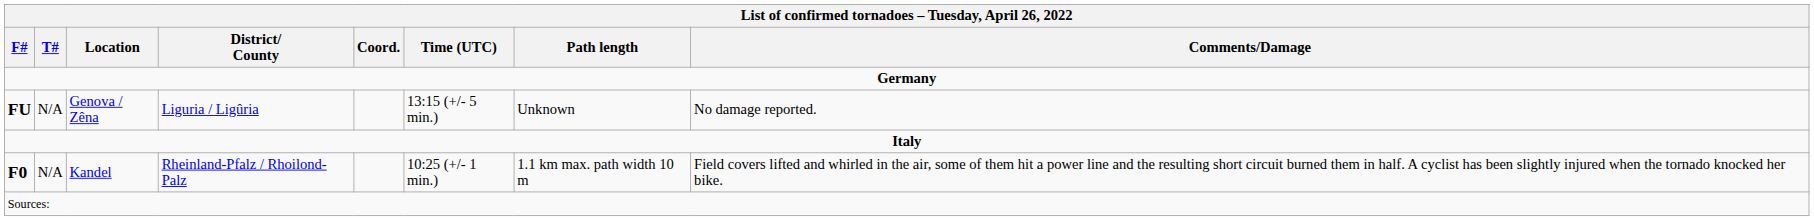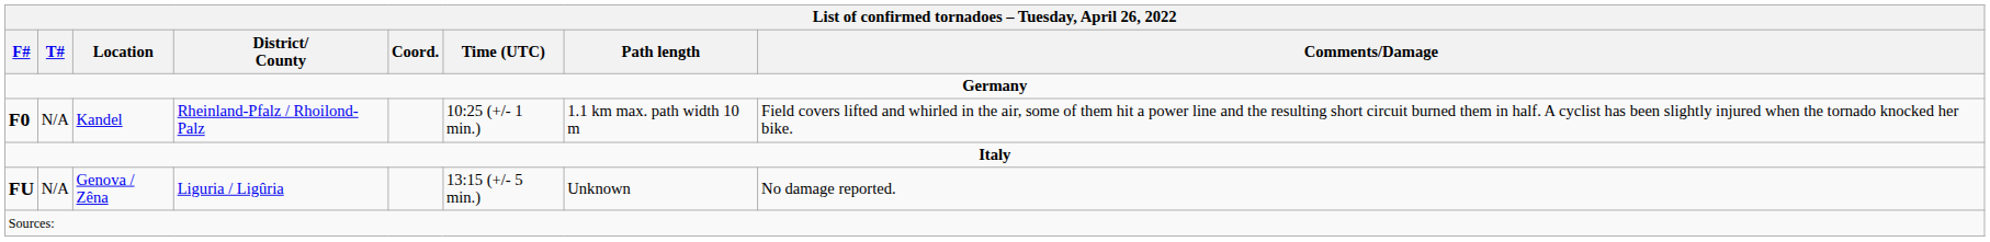rows swapped: F0 <-> FU
